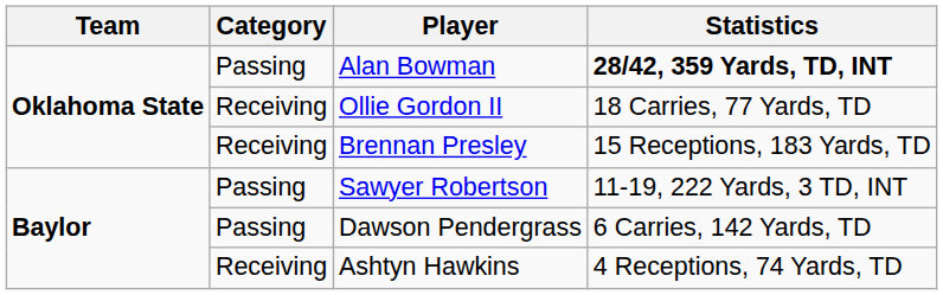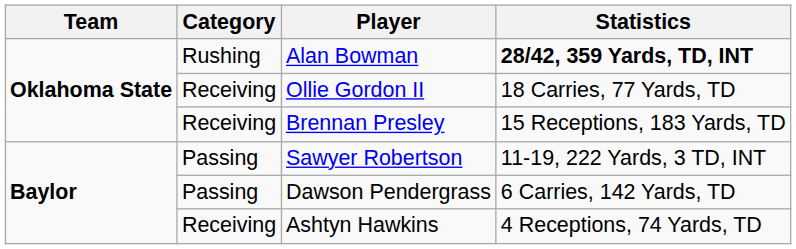Alan Bowman | Category: Passing -> Rushing
